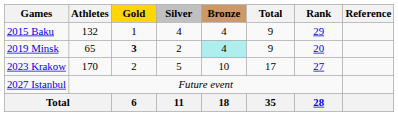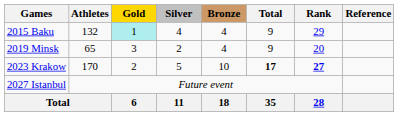2015 Baku | Gold: no background -> paleturquoise background
2019 Minsk | Gold: bold -> normal
2019 Minsk | Bronze: paleturquoise background -> no background
2023 Krakow | Total: normal -> bold
2023 Krakow | Rank: normal -> bold
